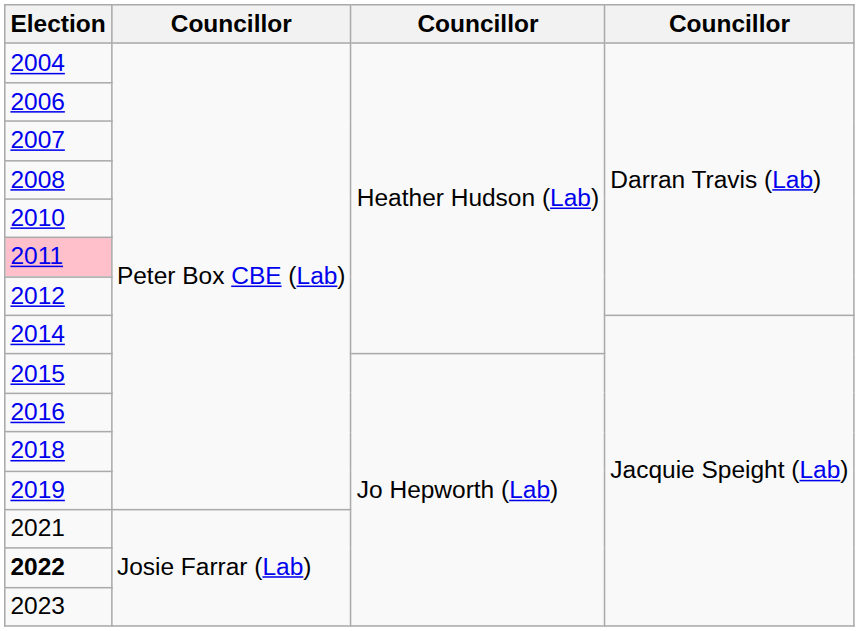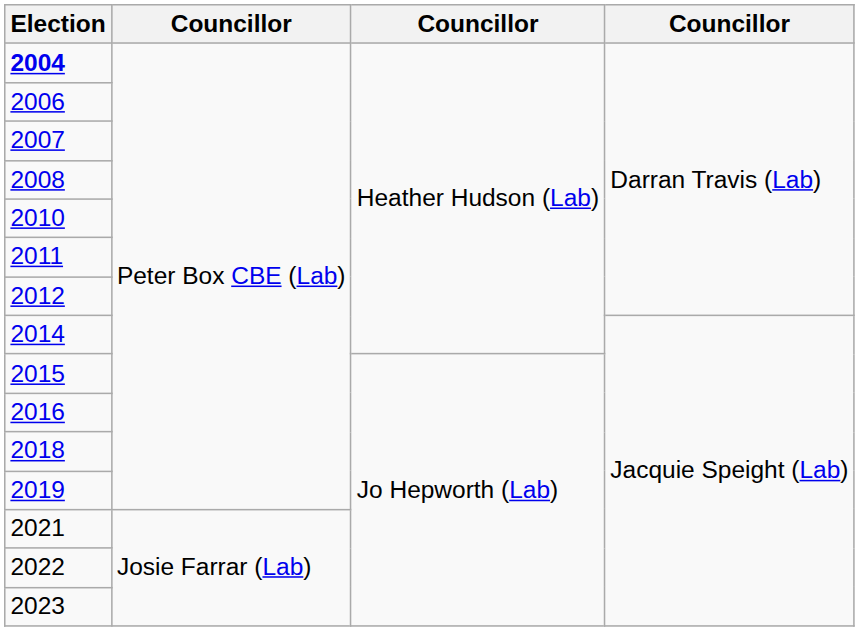2004 | Election: normal -> bold
2011 | Election: pink background -> no background
2022 | Election: bold -> normal
